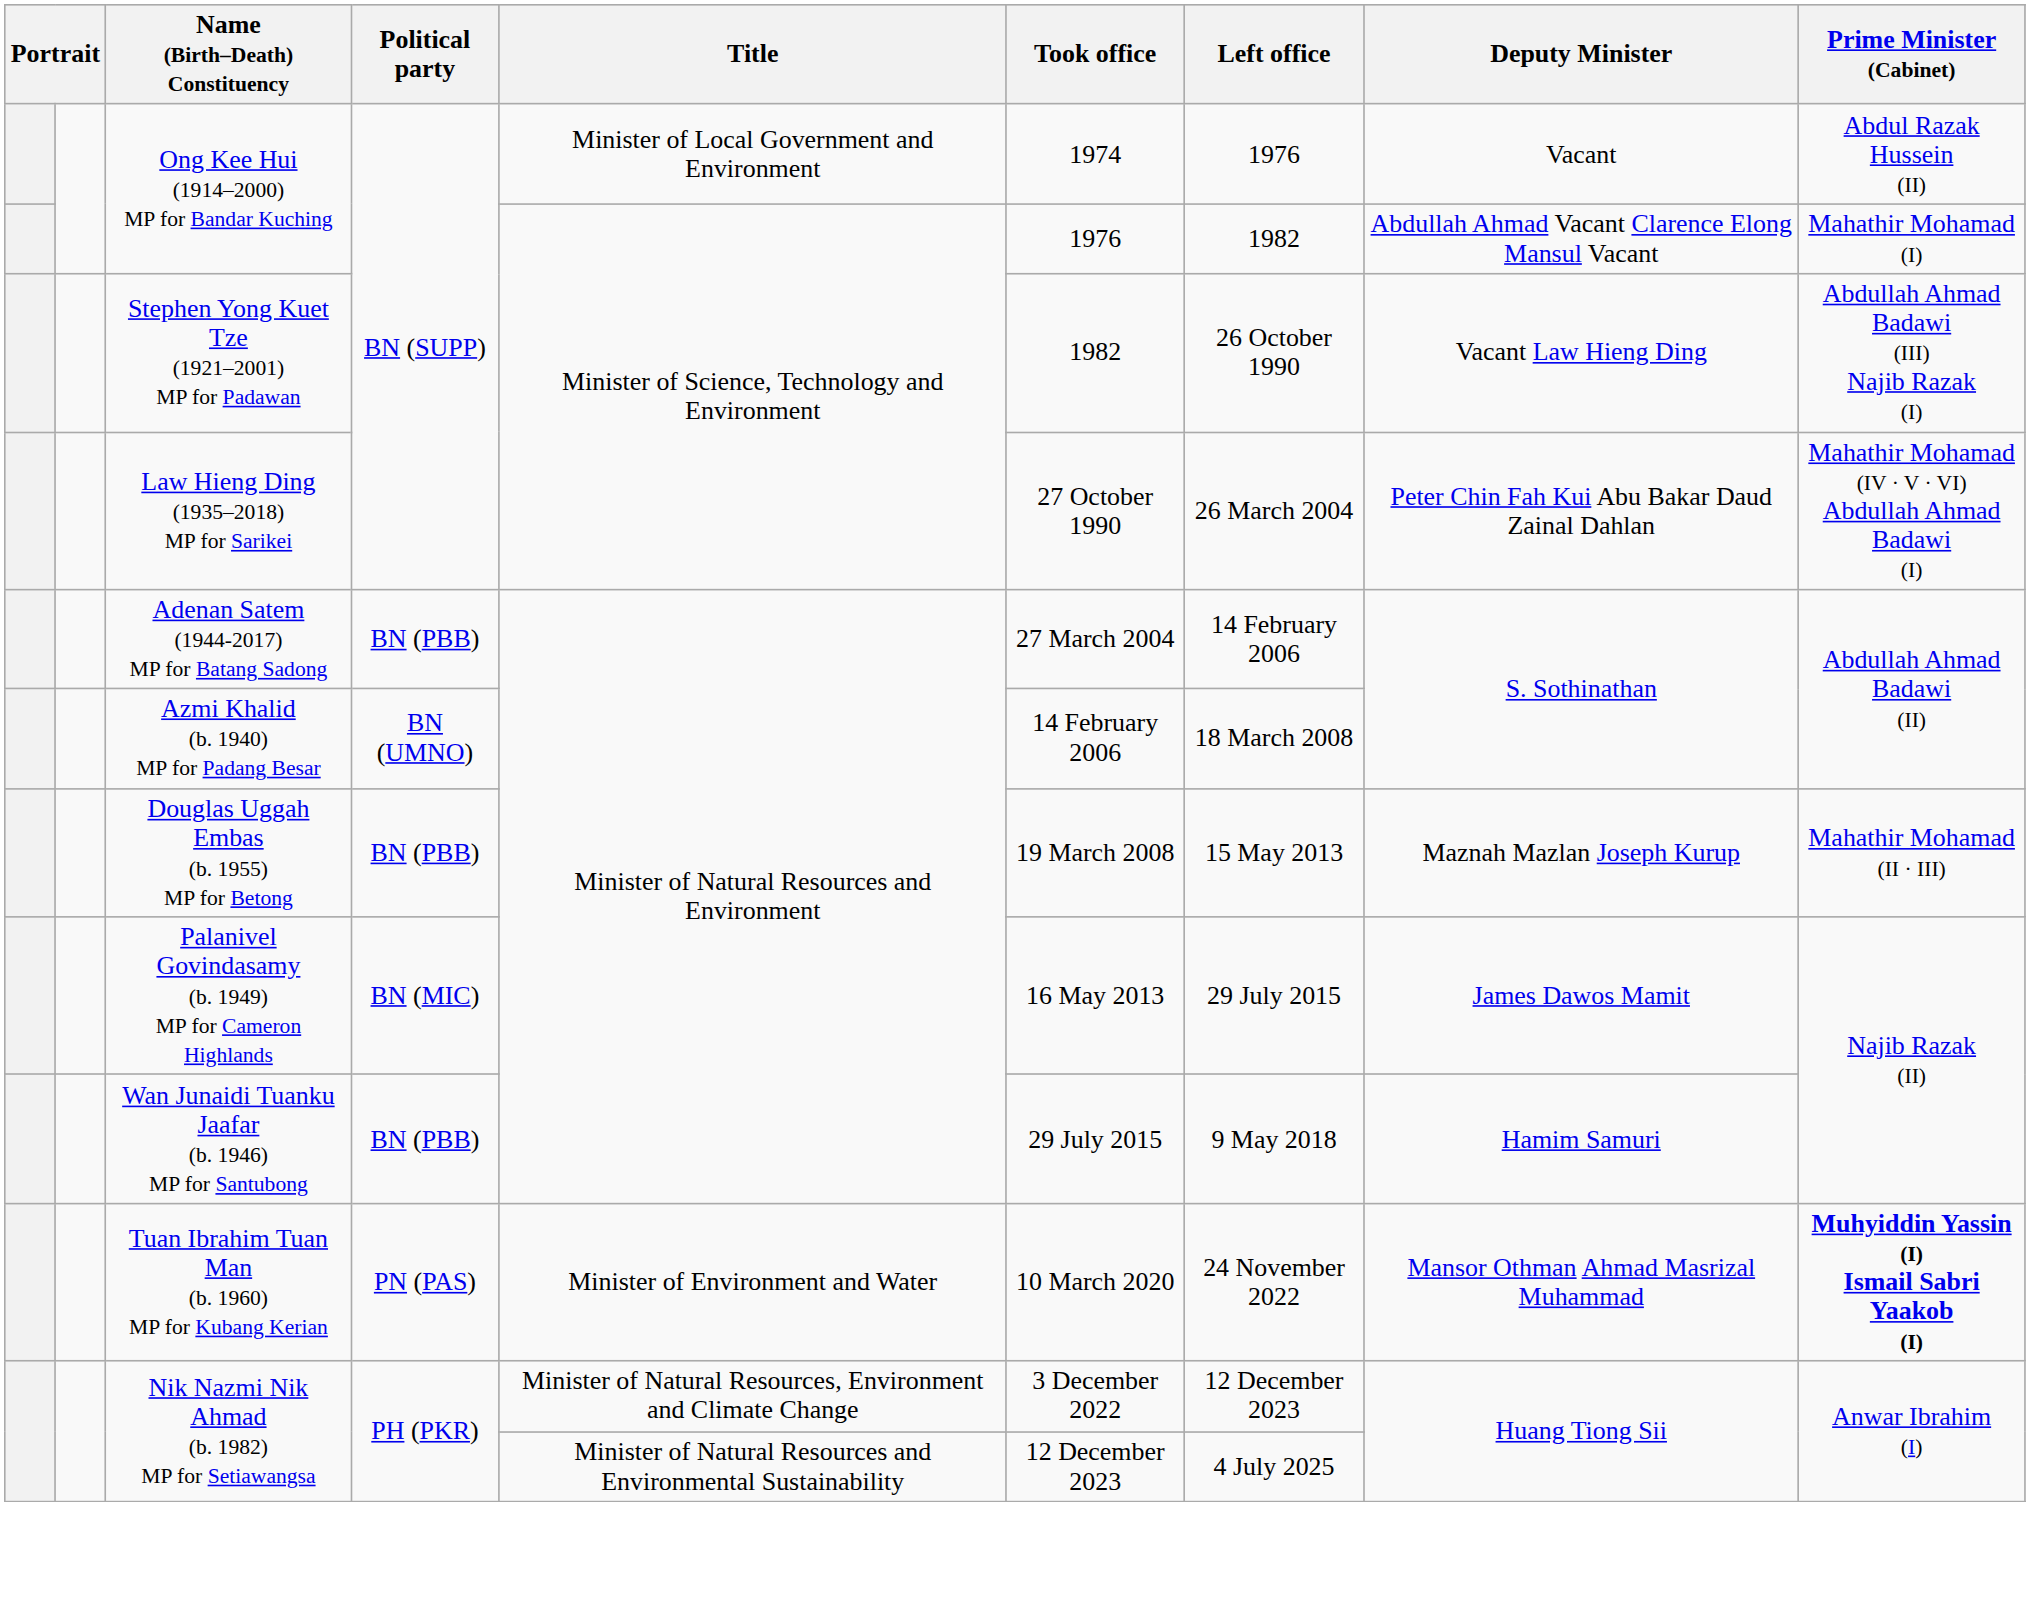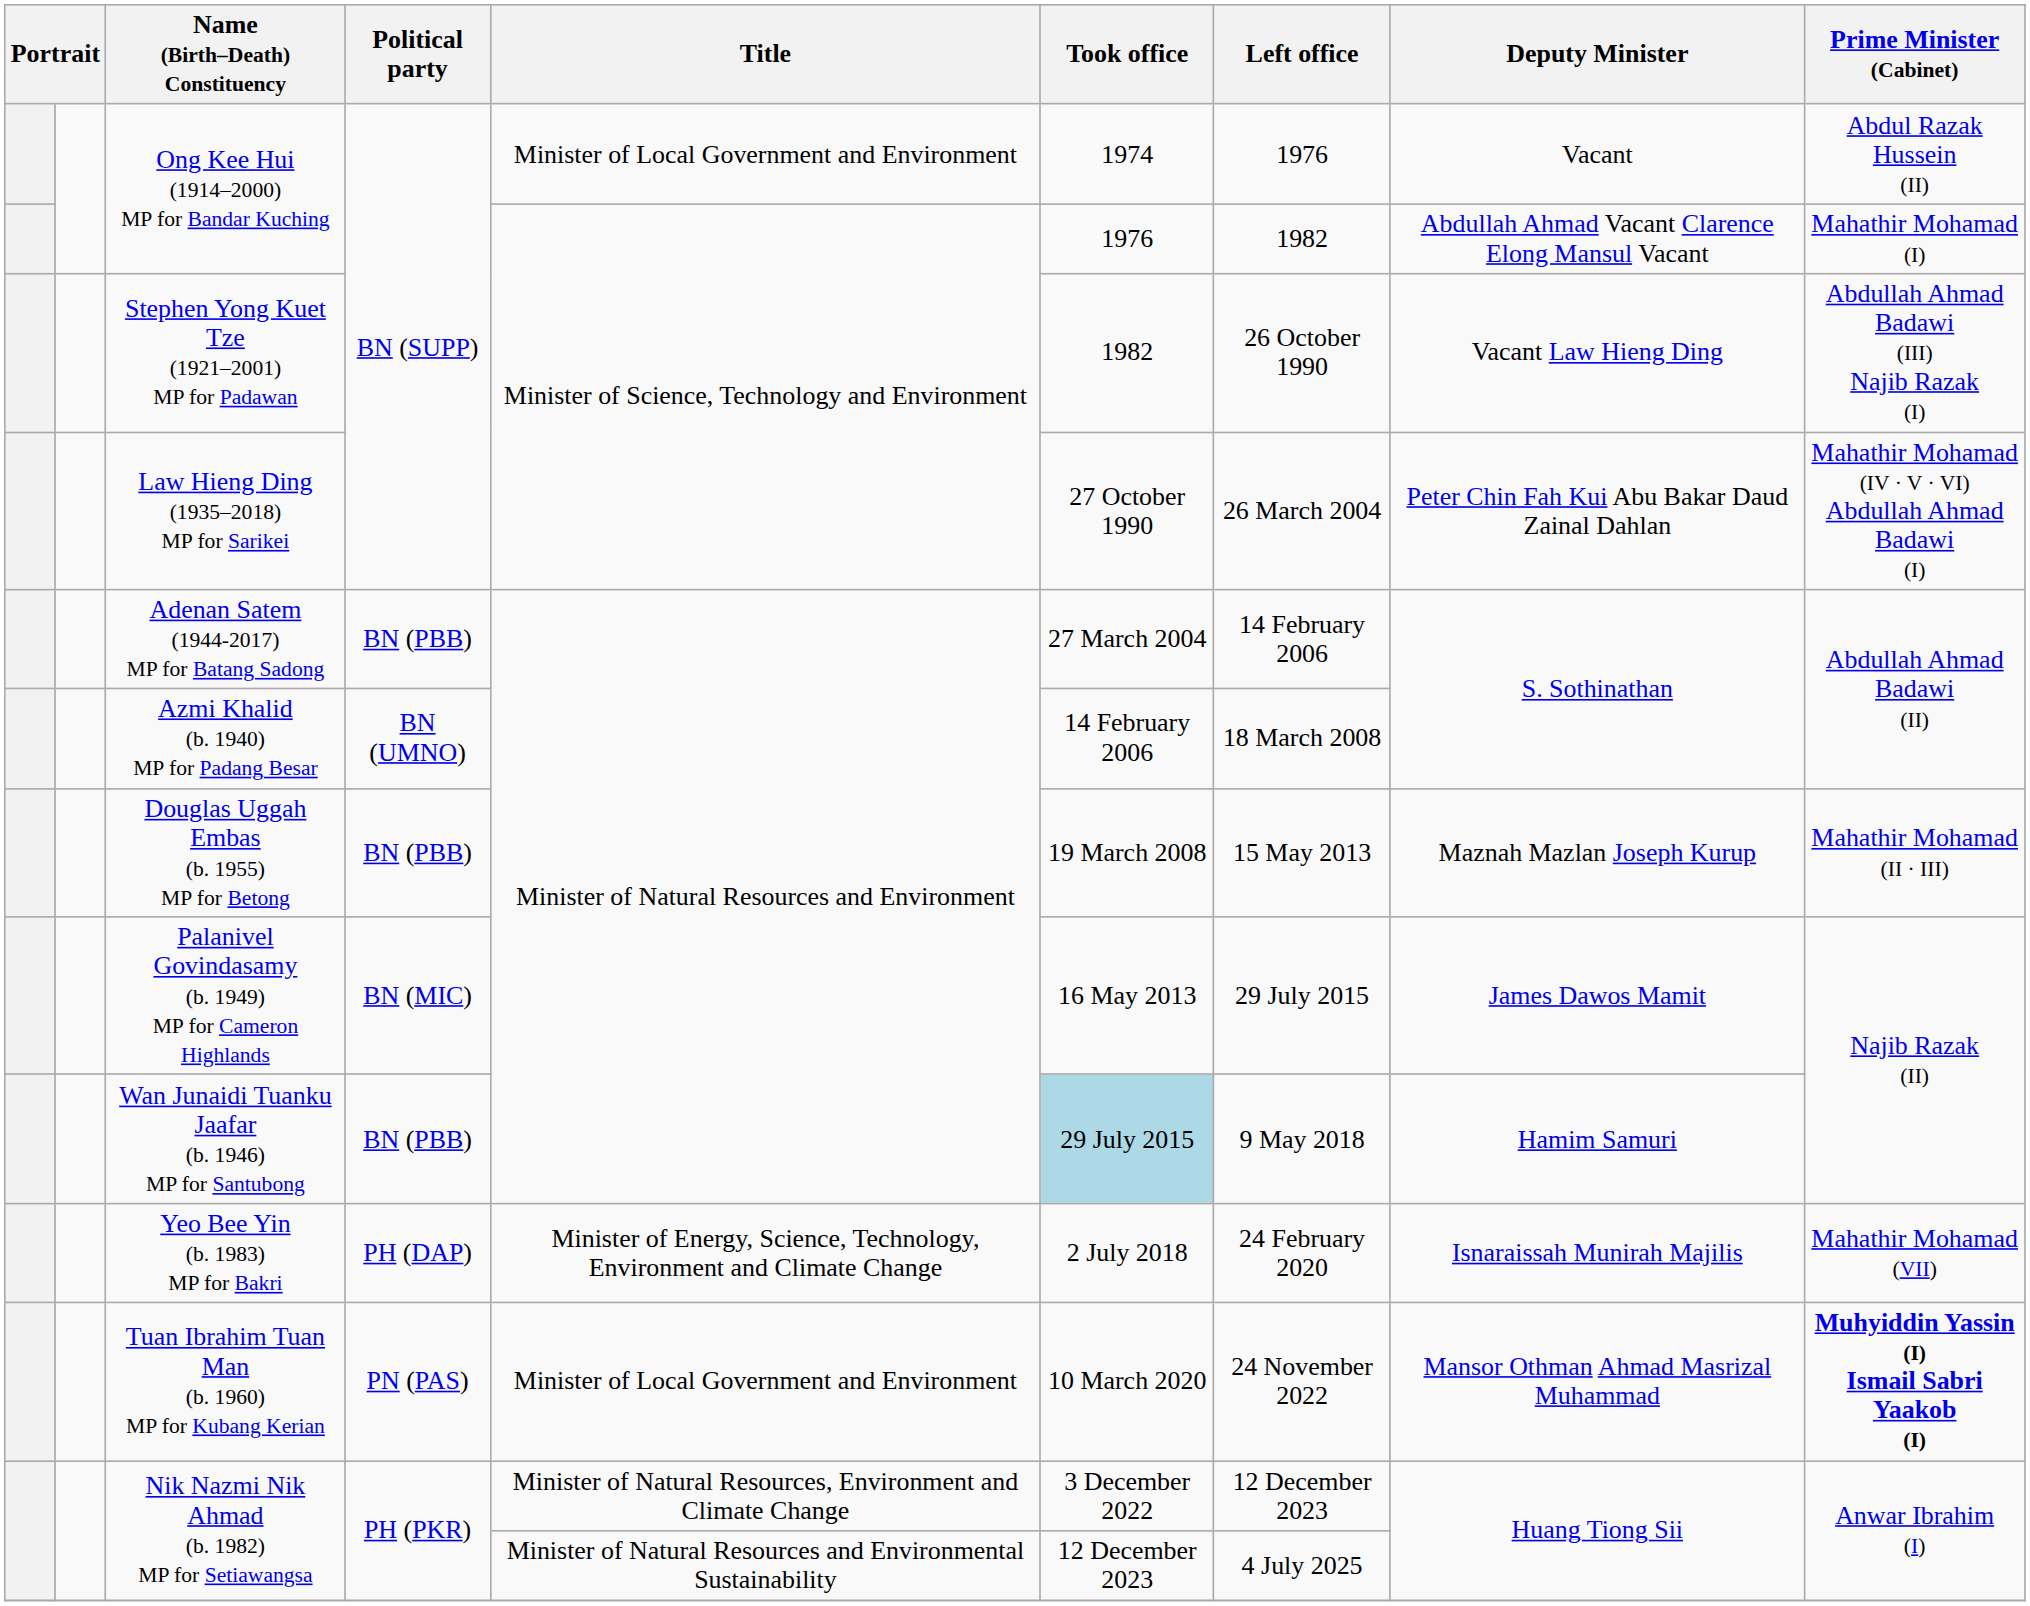Wan Junaidi Tuanku Jaafar (b. 1946) MP for Santubong | Took office: no background -> lightblue background
+ row: Yeo Bee Yin (b. 1983) MP for Bakri | PH (DAP) | Minister of Energy, Science, Technology, Environment and Climate Change | 2 July 2018 | 24 February 2020 | Isnaraissah Munirah Majilis | Mahathir Mohamad (VII)
Tuan Ibrahim Tuan Man (b. 1960) MP for Kubang Kerian | Title: Minister of Environment and Water -> Minister of Local Government and Environment
